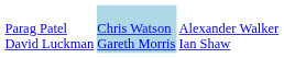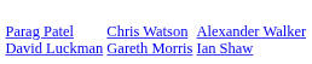Parag Patel David Luckman | column 2: lightblue background -> no background
